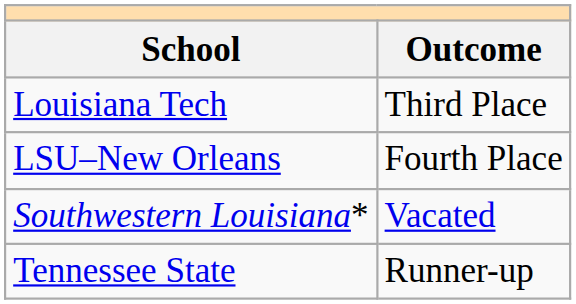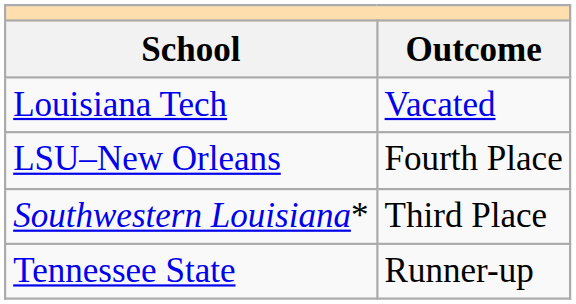Louisiana Tech | Outcome: Third Place -> Vacated
Southwestern Louisiana* | Outcome: Vacated -> Third Place
